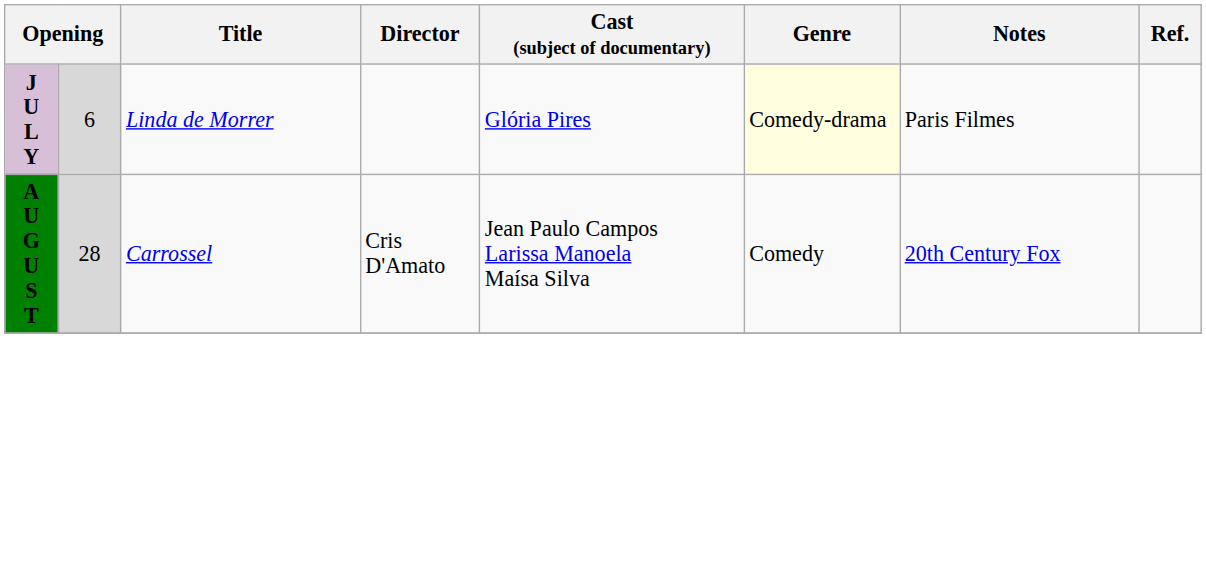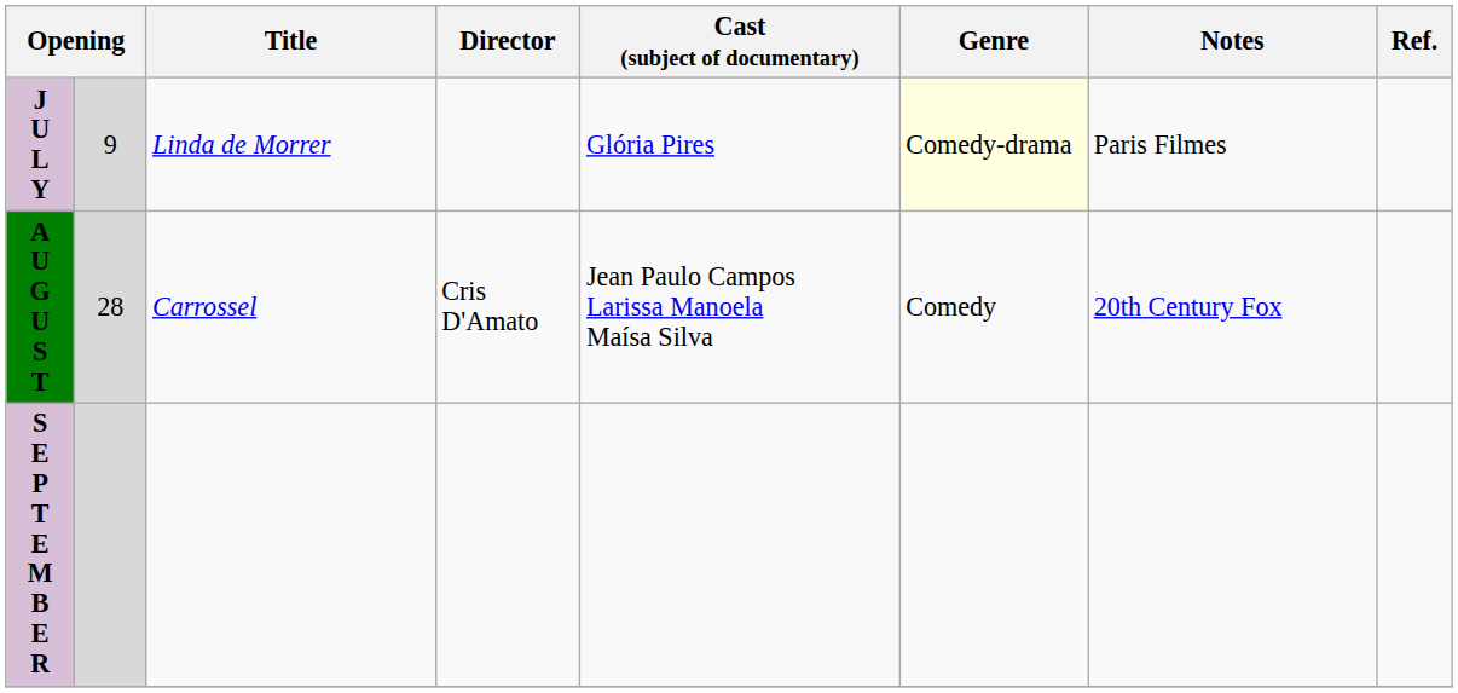J U L Y | column 2: 6 -> 9
+ row: S E P T E M B E R
